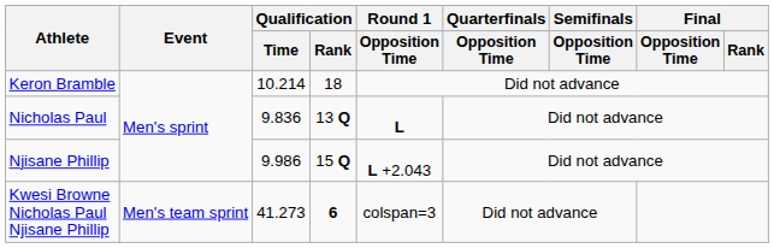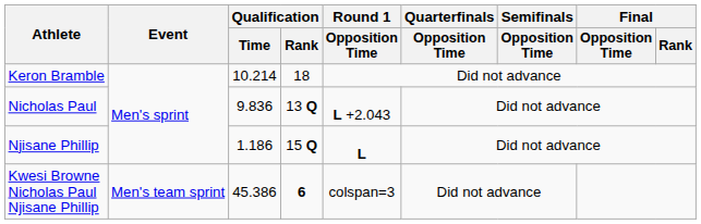Nicholas Paul | Round 1 / Opposition Time: L -> L +2.043
Njisane Phillip | Qualification / Time: 9.986 -> 1.186
Njisane Phillip | Round 1 / Opposition Time: L +2.043 -> L
Kwesi Browne Nicholas Paul Njisane Phillip | Qualification / Time: 41.273 -> 45.386
